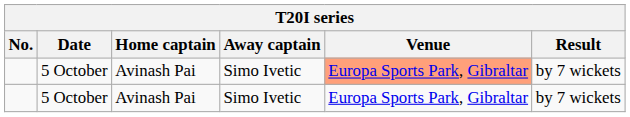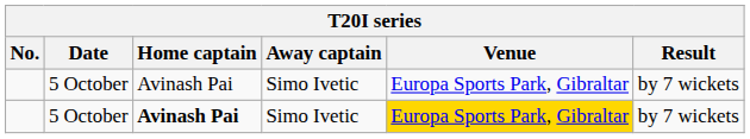row 3 | Venue: lightsalmon background -> no background
row 4 | Home captain: normal -> bold
row 4 | Venue: no background -> gold background
